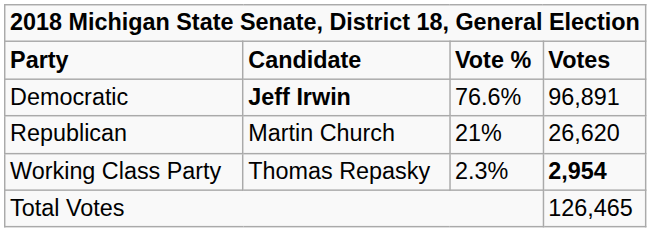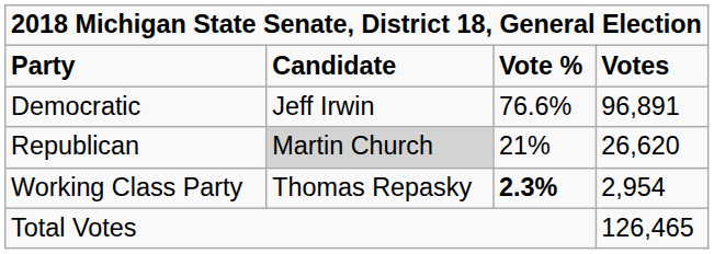Democratic | column 2: bold -> normal
Republican | column 2: no background -> lightgrey background
Working Class Party | column 3: normal -> bold
Working Class Party | column 4: bold -> normal
